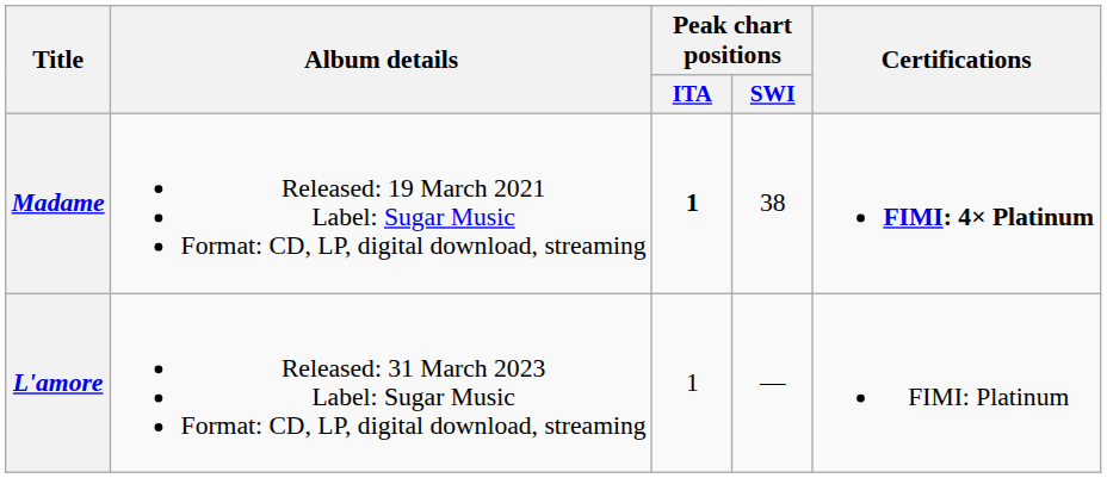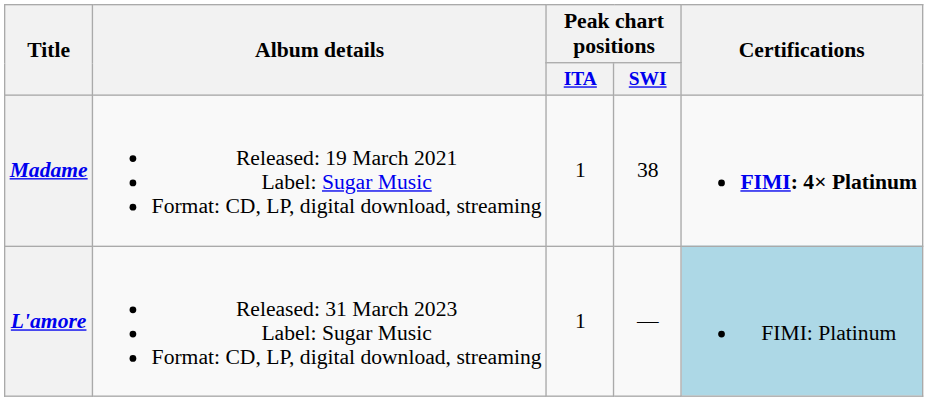Madame | Peak chart positions / ITA: bold -> normal
L'amore | Certifications: no background -> lightblue background
